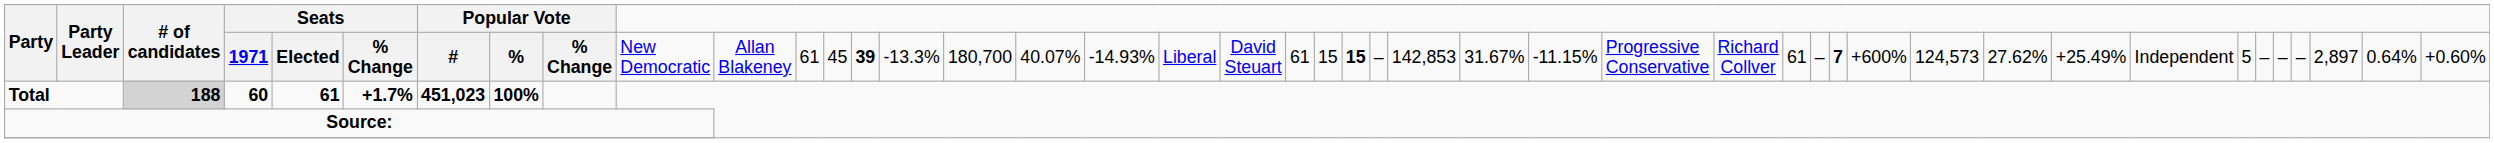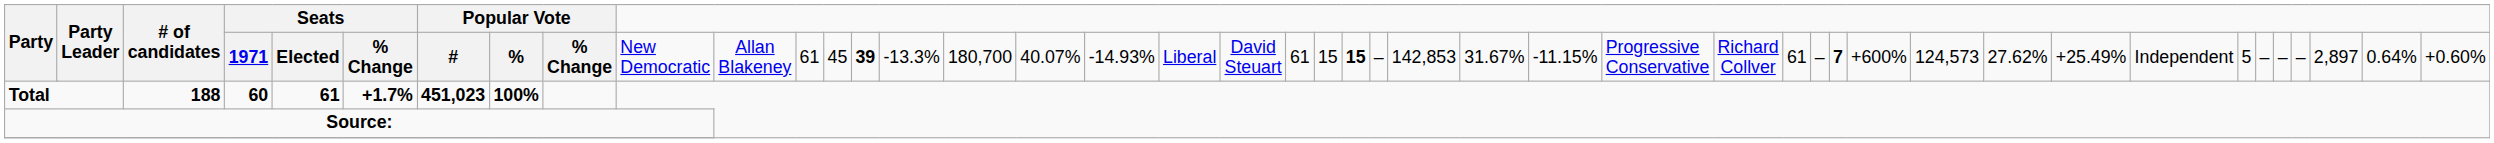Total | # of candidates: lightgrey background -> no background
